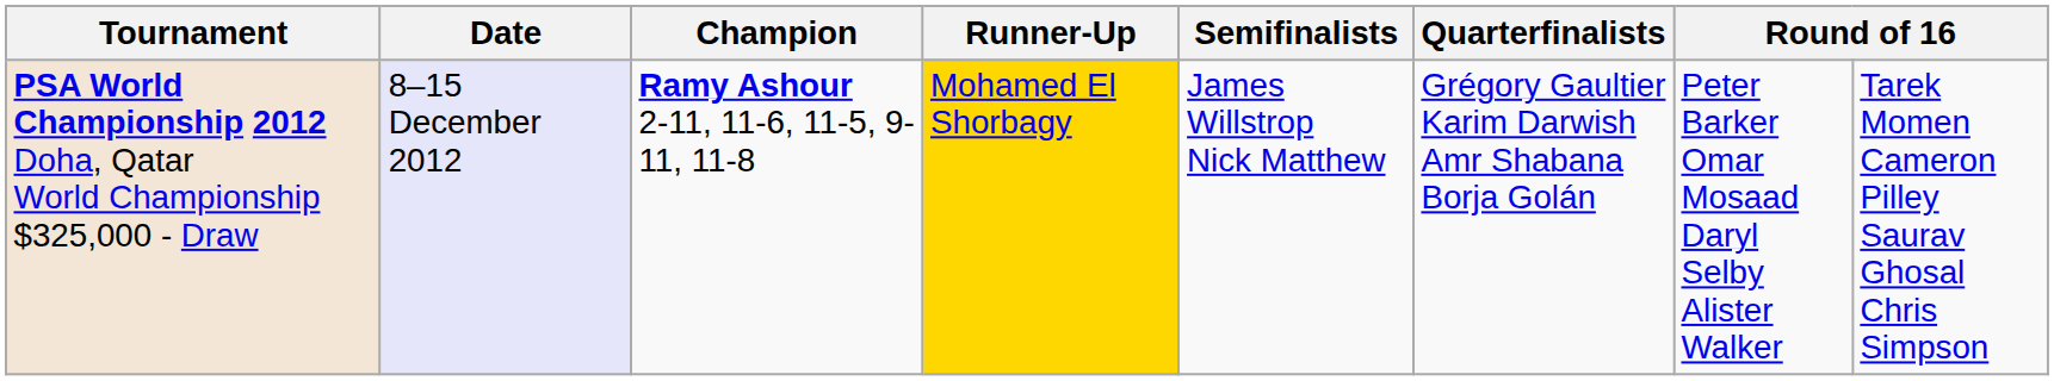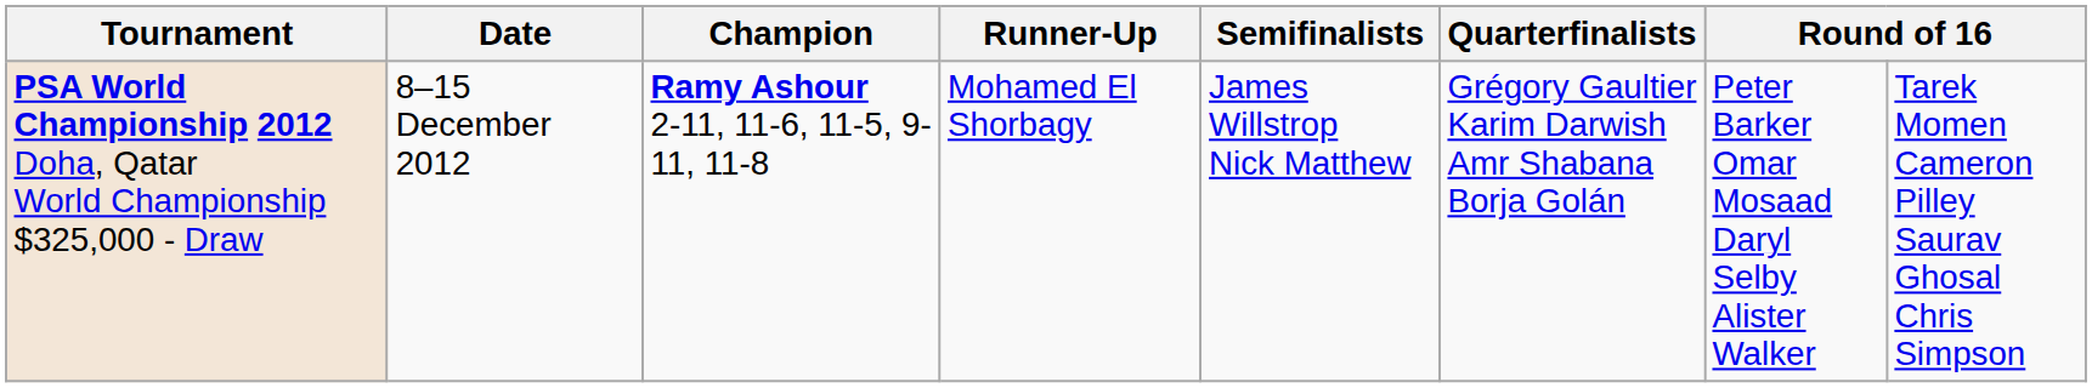row 2 | Date: lavender background -> no background
row 2 | Runner-Up: gold background -> no background
